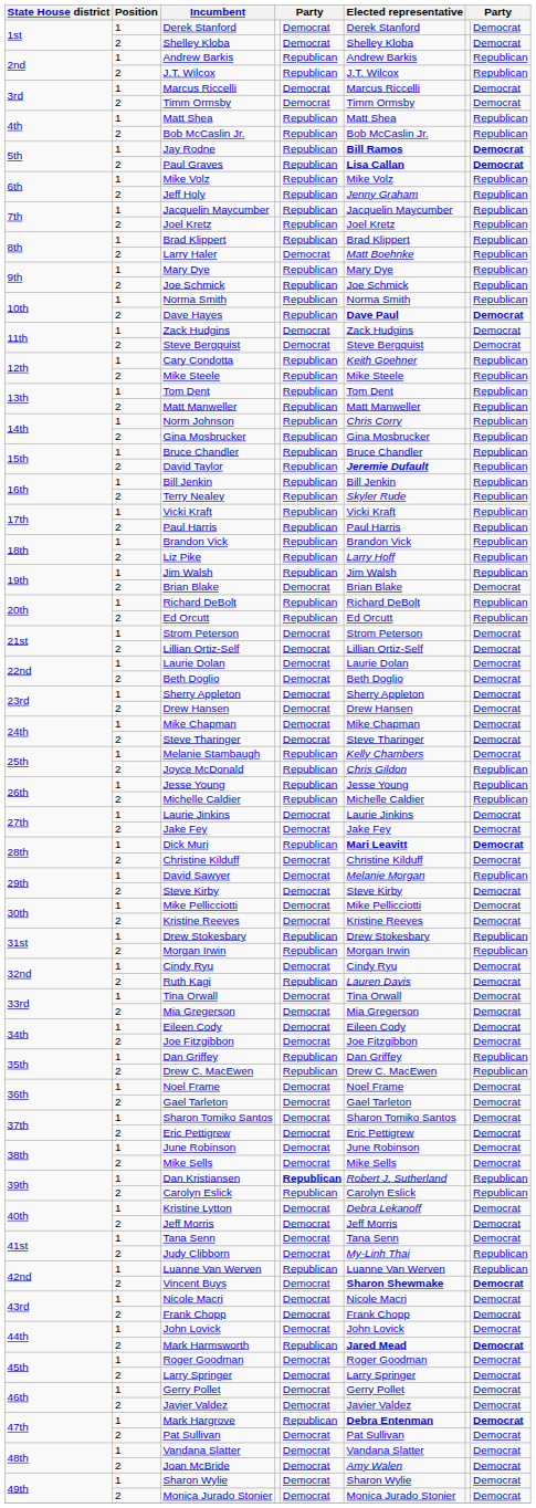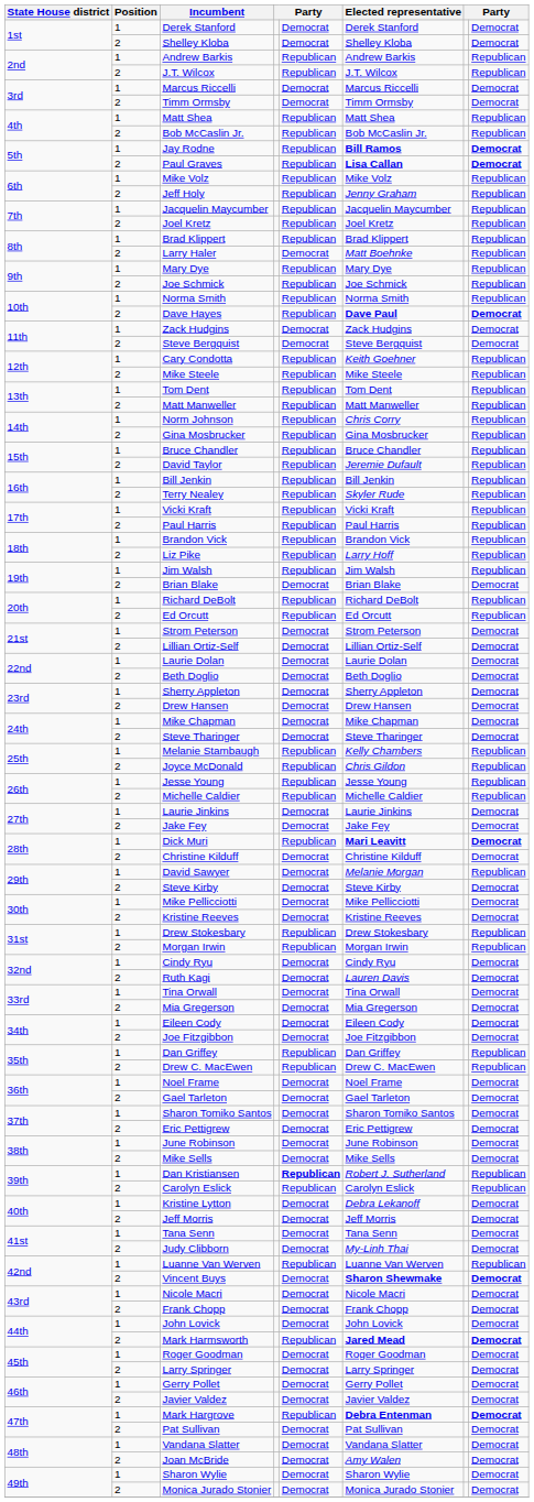David Taylor | Elected representative: bold -> normal
Melanie Stambaugh | column 8: Democrat -> Republican
Ruth Kagi | column 5: Republican -> Democrat
Judy Clibborn | column 8: Republican -> Democrat
